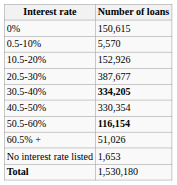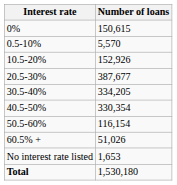30.5-40% | Number of loans: bold -> normal
50.5-60% | Number of loans: bold -> normal
